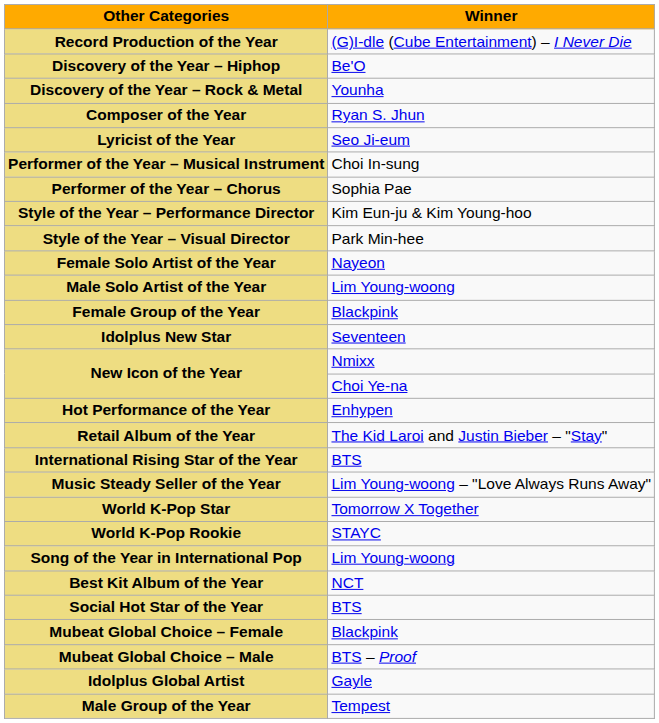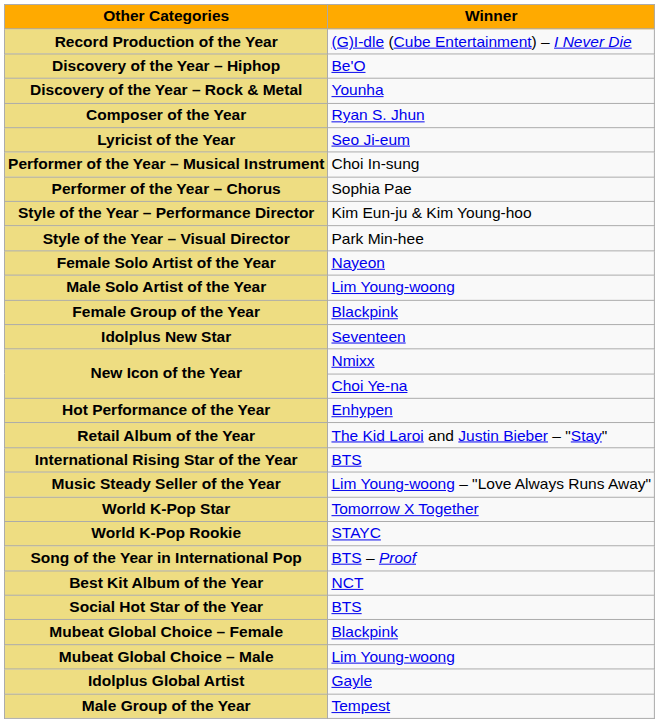row 23 | Winner: Lim Young-woong -> BTS – Proof
row 27 | Winner: BTS – Proof -> Lim Young-woong
